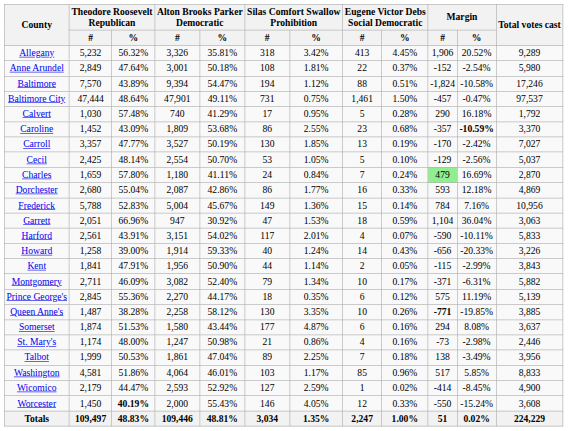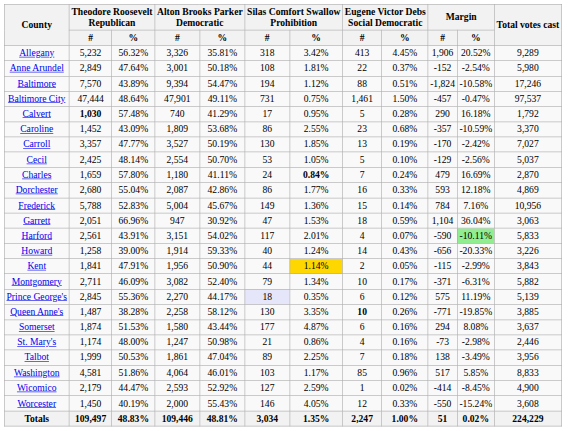Calvert | Theodore Roosevelt Republican / #: normal -> bold
Caroline | Margin / %: bold -> normal
Charles | Silas Comfort Swallow Prohibition / %: normal -> bold
Charles | Margin / #: lightgreen background -> no background
Harford | Margin / %: no background -> lightgreen background
Kent | Silas Comfort Swallow Prohibition / %: no background -> gold background
Prince George's | Silas Comfort Swallow Prohibition / #: no background -> lavender background
Queen Anne's | Eugene Victor Debs Social Democratic / #: normal -> bold
Queen Anne's | Margin / #: bold -> normal
Worcester | Theodore Roosevelt Republican / %: bold -> normal
